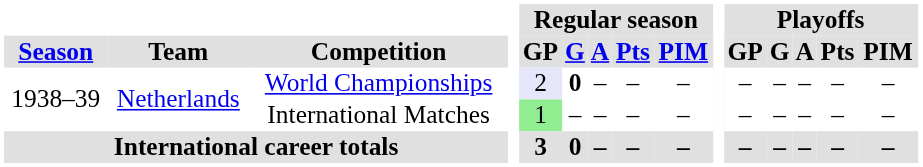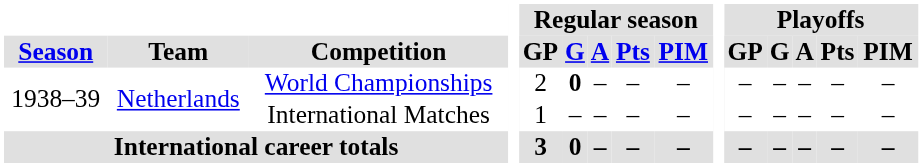World Championships | Regular season / GP: lavender background -> no background
International Matches | Regular season / GP: lightgreen background -> no background
